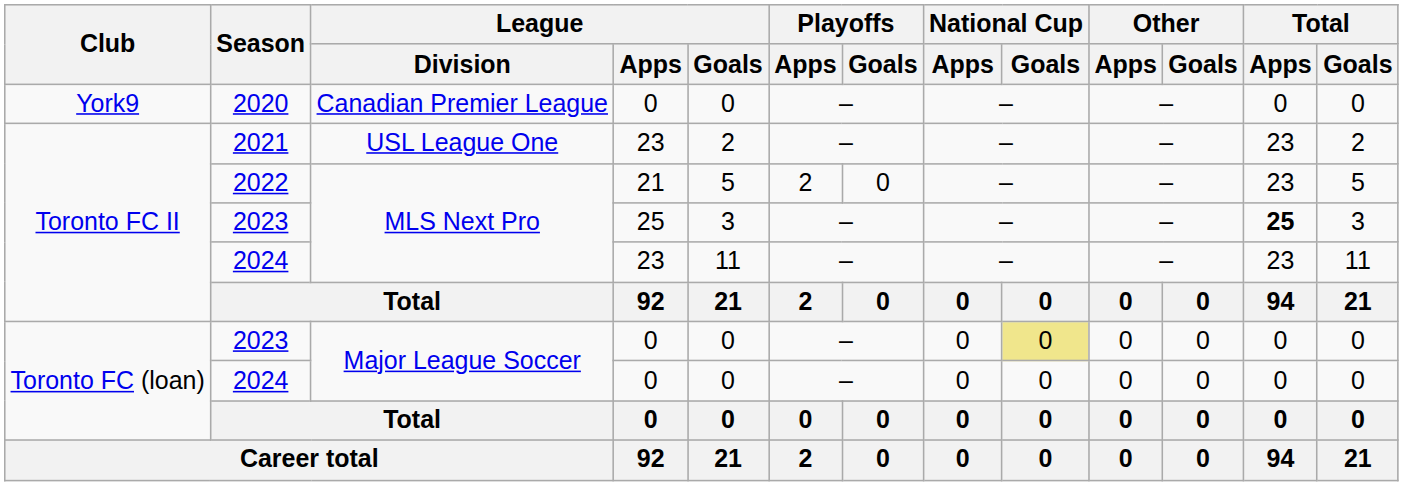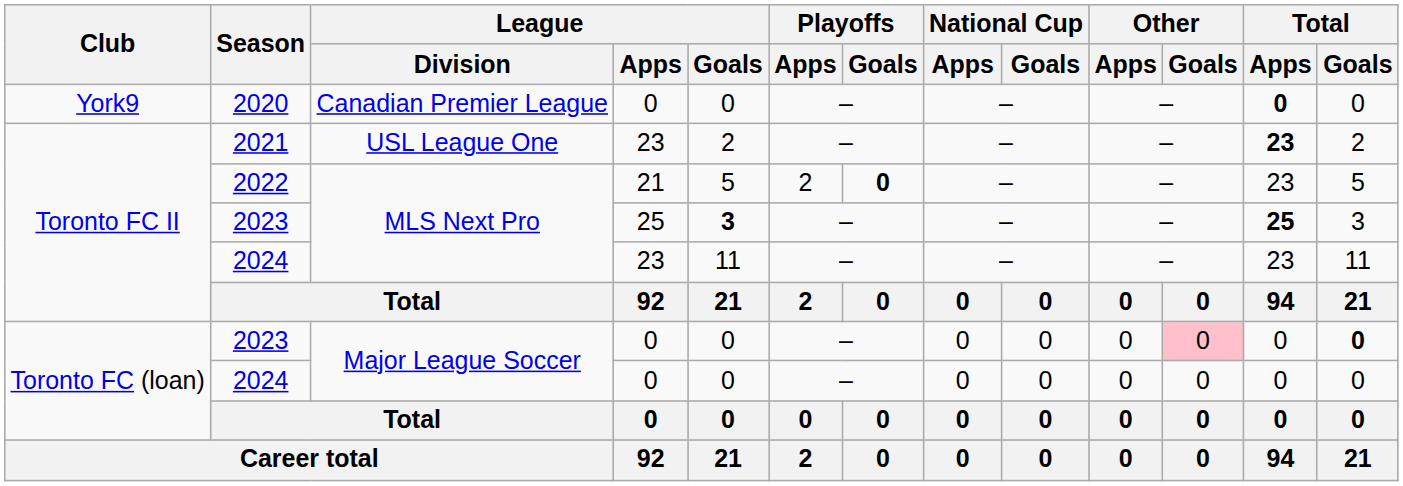2020 | Total / Apps: normal -> bold
2021 | Total / Apps: normal -> bold
2022 | Playoffs / Goals: normal -> bold
2023 / MLS Next Pro | League / Goals: normal -> bold
2023 / Major League Soccer | National Cup / Goals: khaki background -> no background
2023 / Major League Soccer | Other / Goals: no background -> pink background
2023 / Major League Soccer | Total / Goals: normal -> bold
